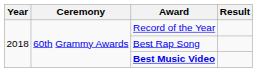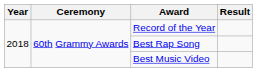Best Music Video | Award: bold -> normal
